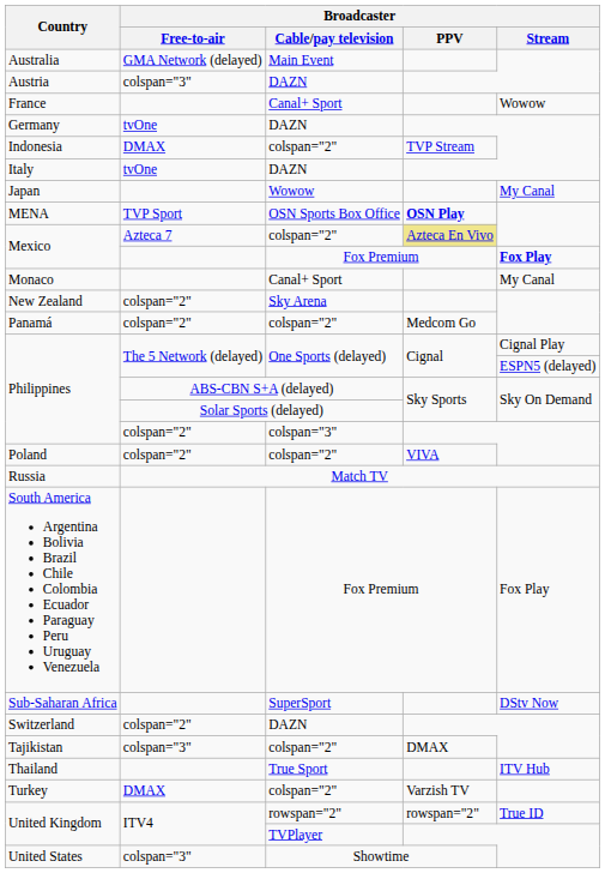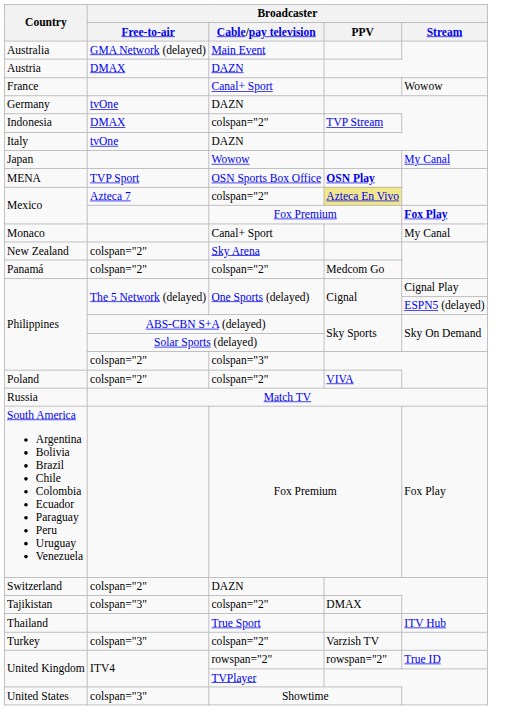Austria | Broadcaster / Free-to-air: colspan="3" -> DMAX
- row: Sub-Saharan Africa | SuperSport | DStv Now
Turkey | Broadcaster / Free-to-air: DMAX -> colspan="3"
